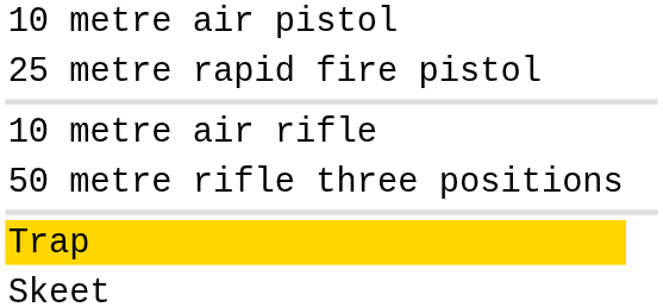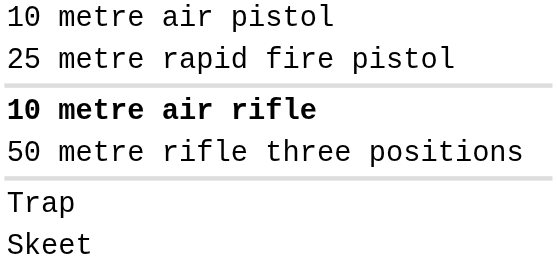10 metre air rifle | column 1: normal -> bold
Trap | column 1: gold background -> no background
